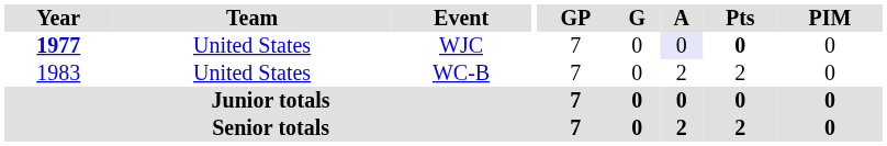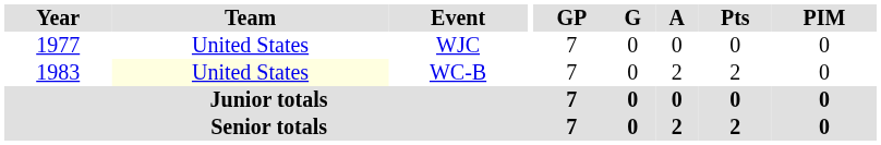WJC | Year: bold -> normal
WJC | A: lavender background -> no background
WJC | Pts: bold -> normal
WC-B | Team: no background -> lightyellow background
